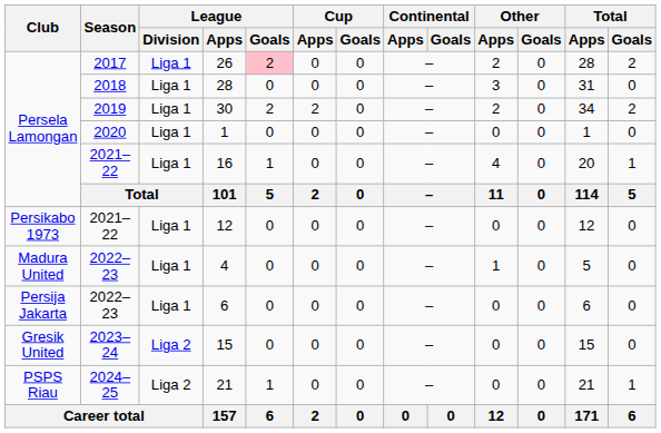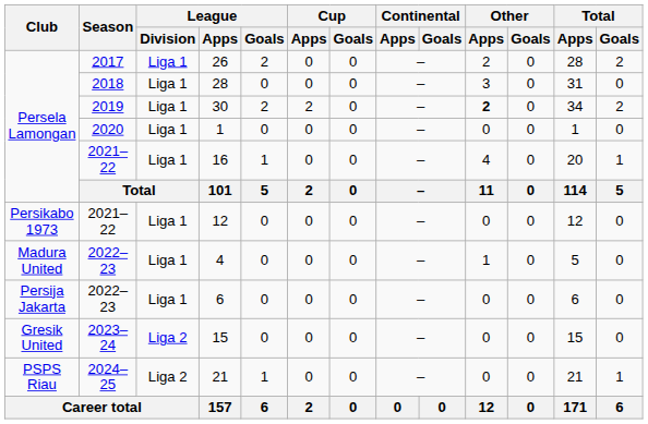26 | League / Goals: pink background -> no background
30 | Other / Apps: normal -> bold
